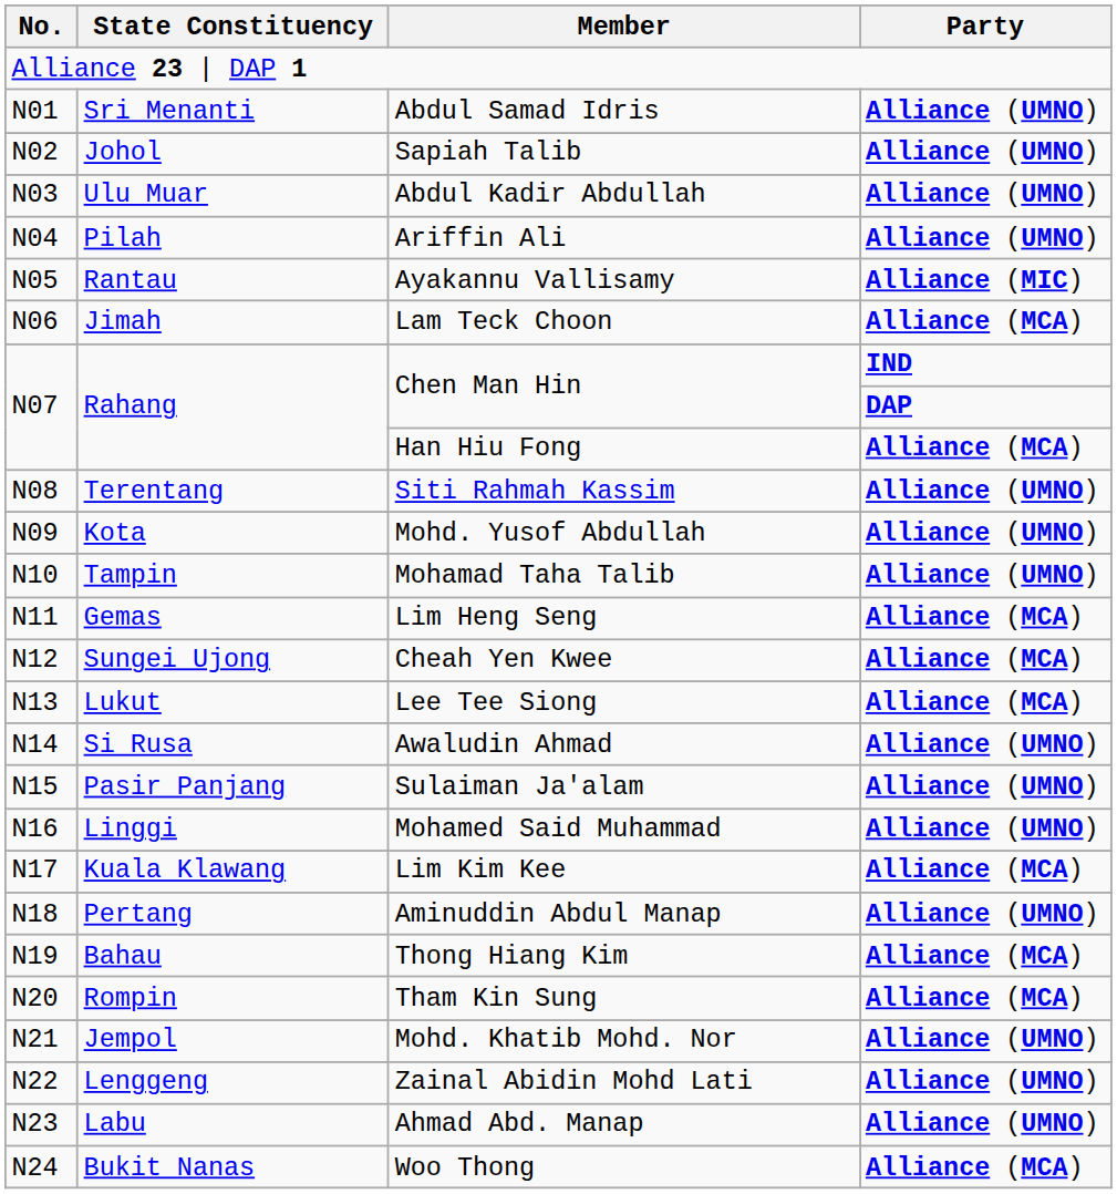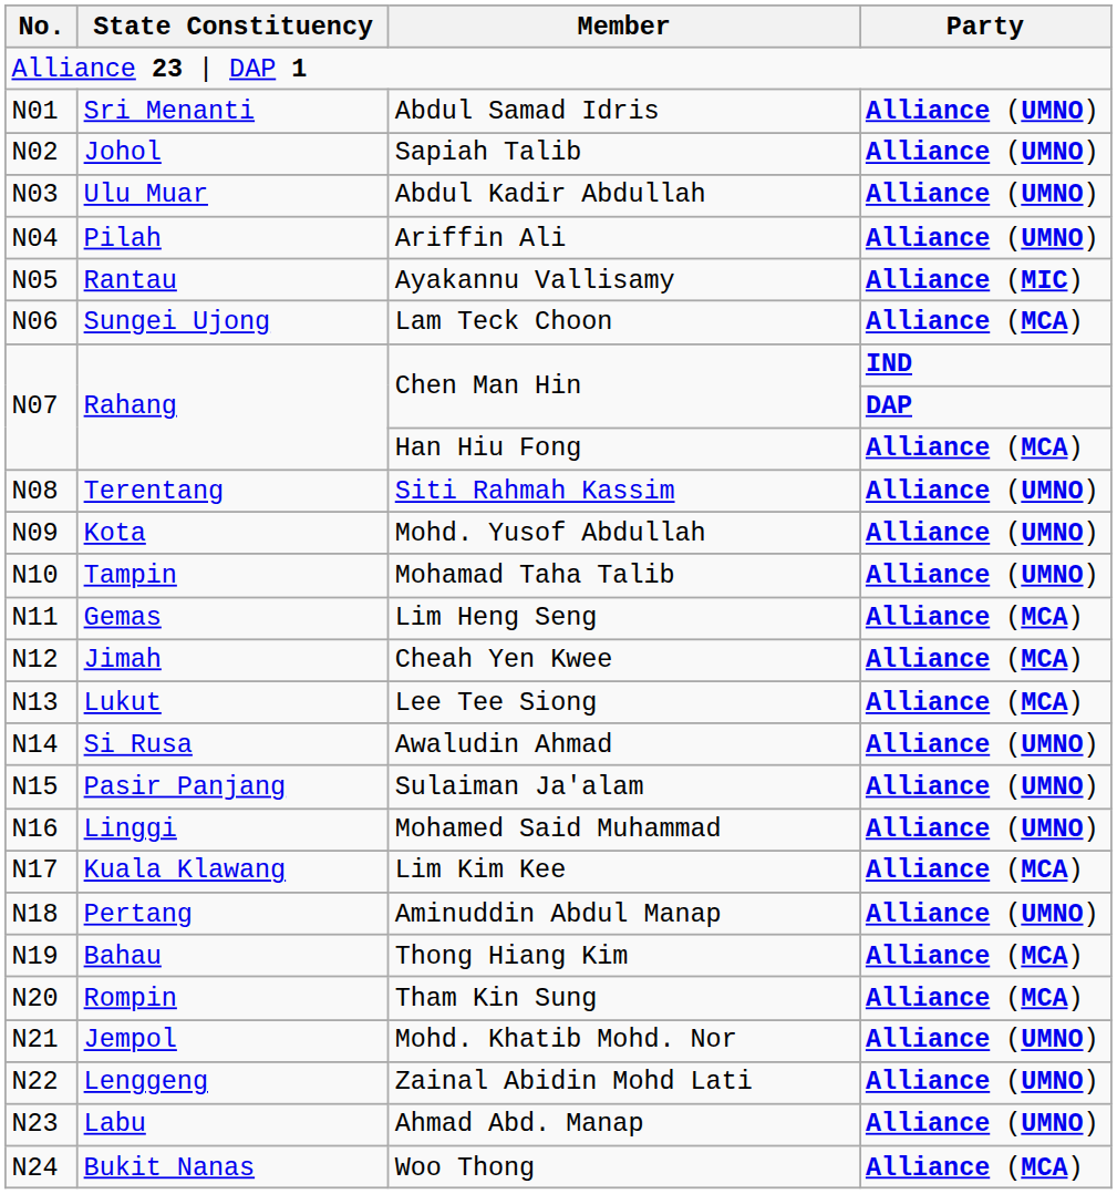Lam Teck Choon | State Constituency: Jimah -> Sungei Ujong
Cheah Yen Kwee | State Constituency: Sungei Ujong -> Jimah
